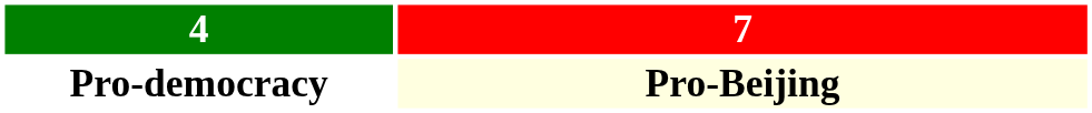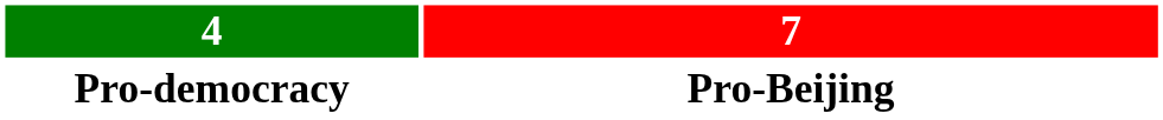Pro-democracy | 7: lightyellow background -> no background
